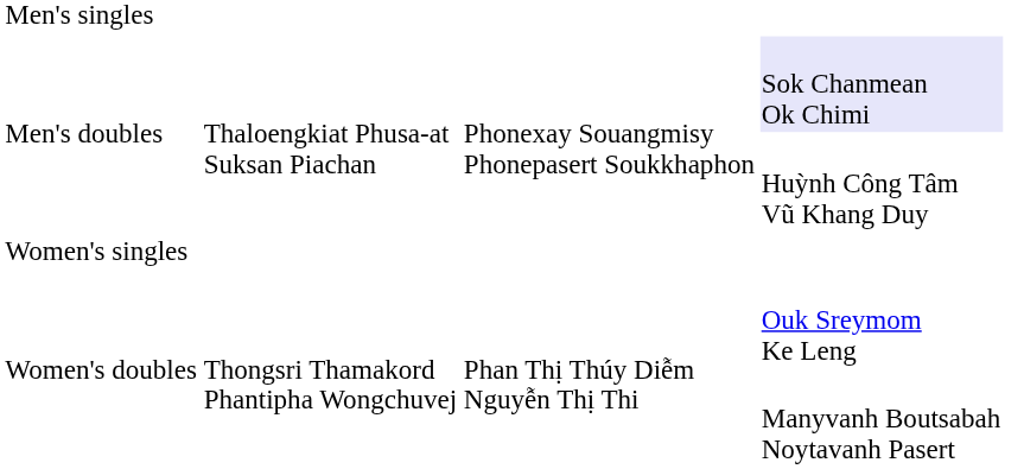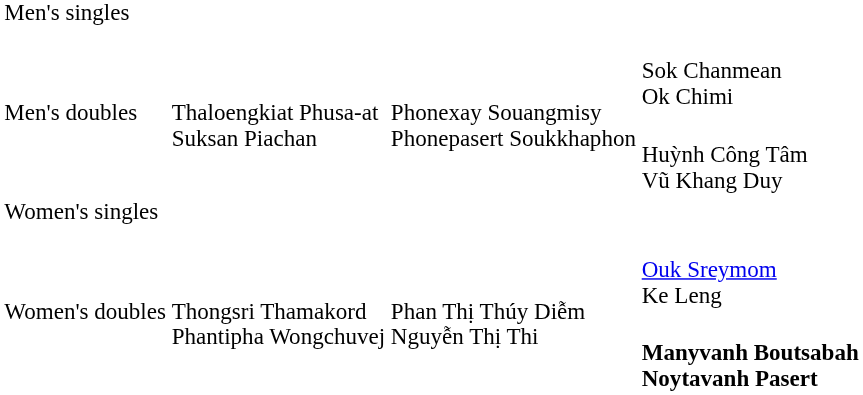Sok Chanmean Ok Chimi | column 4: lavender background -> no background
Manyvanh Boutsabah Noytavanh Pasert | column 4: normal -> bold
